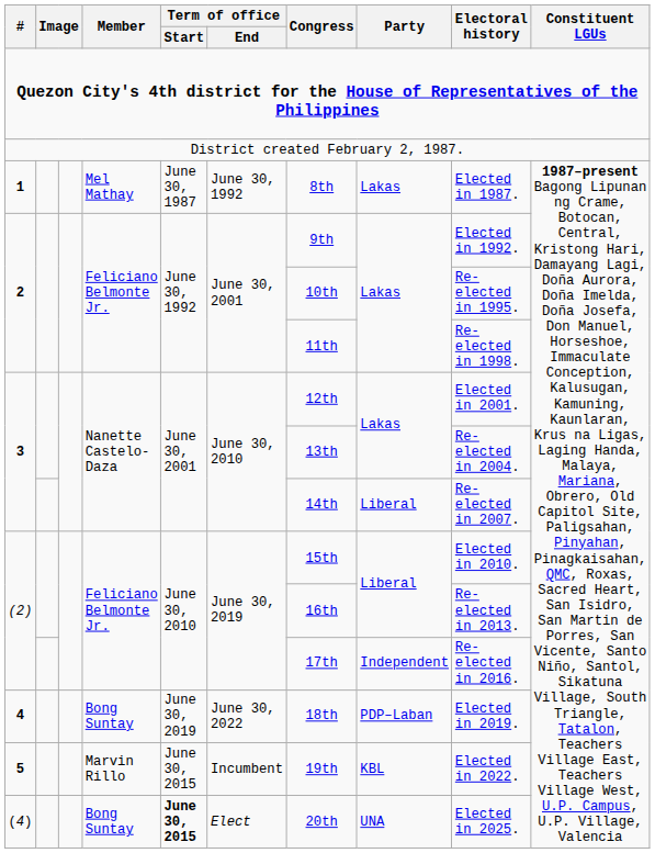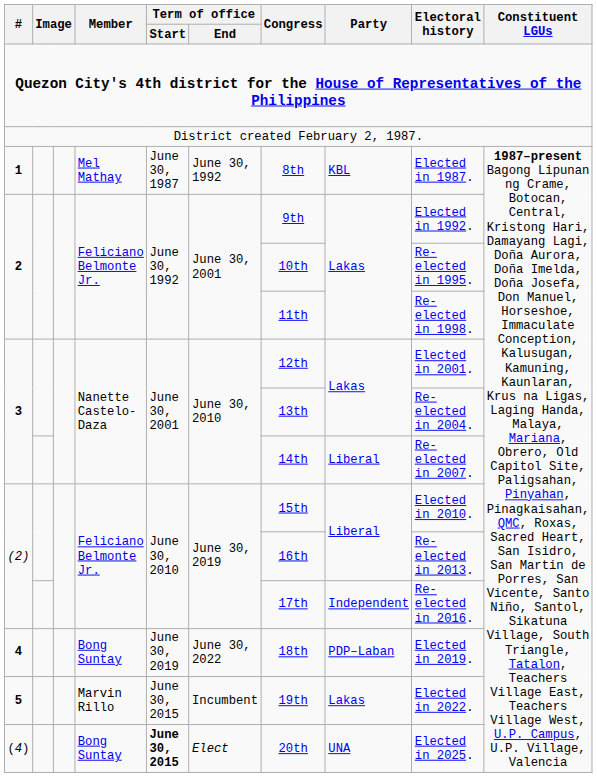1 | Party: Lakas -> KBL
5 | Party: KBL -> Lakas
